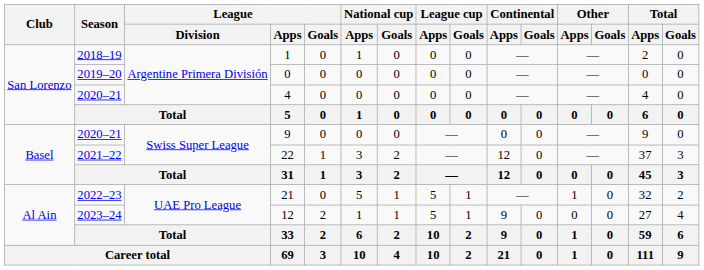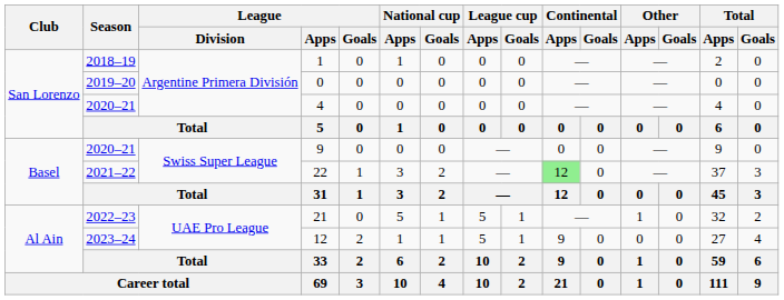22 | Continental / Apps: no background -> lightgreen background
